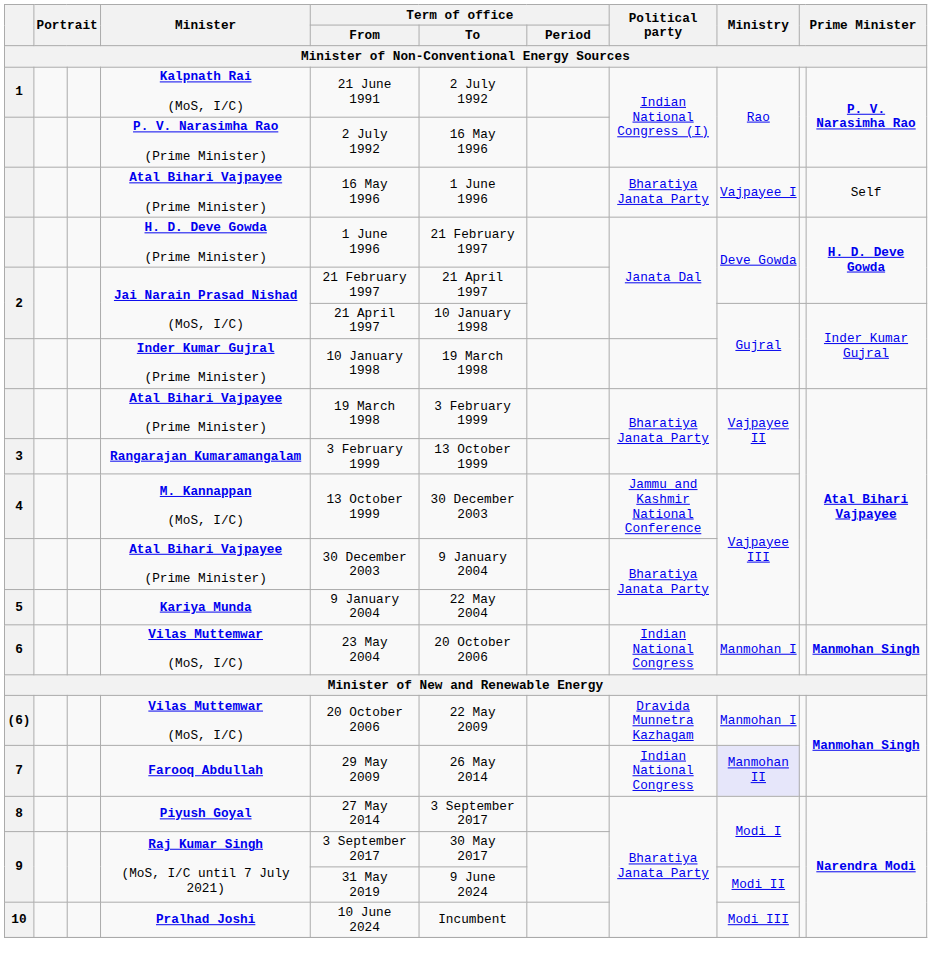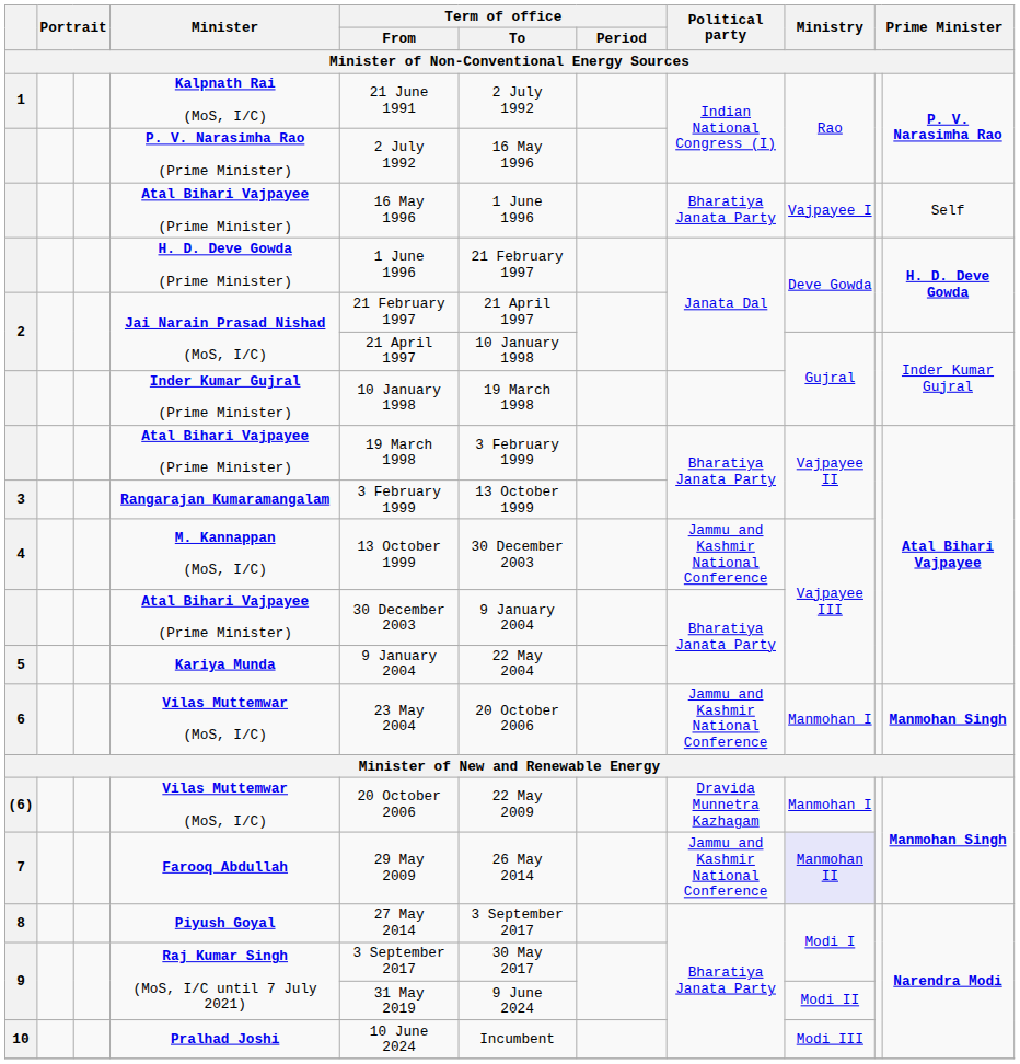6 / Vilas Muttemwar (MoS, I/C) | Political party: Indian National Congress -> Jammu and Kashmir National Conference
Farooq Abdullah | Political party: Indian National Congress -> Jammu and Kashmir National Conference
